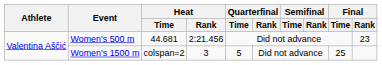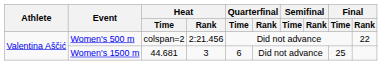Women's 500 m | Heat / Time: 44.681 -> colspan=2
Women's 500 m | Final / Rank: 23 -> 22
Women's 1500 m | Heat / Time: colspan=2 -> 44.681
Women's 1500 m | Quarterfinal / Time: 5 -> 6
